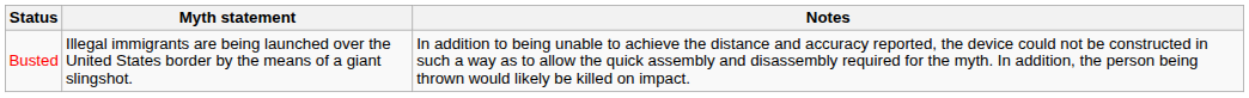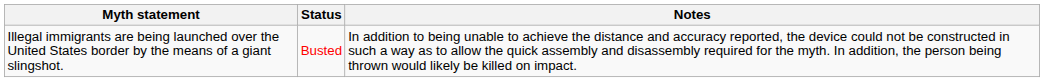columns swapped: Myth statement <-> Status
